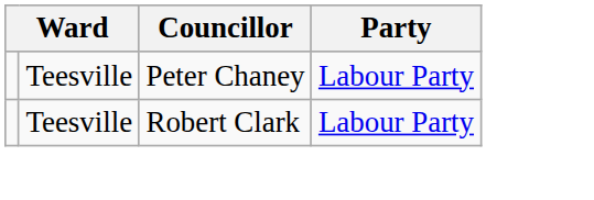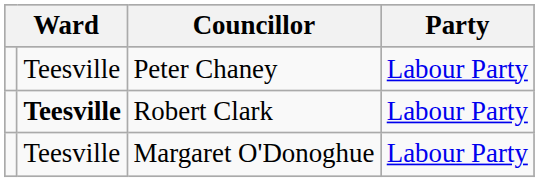Robert Clark | column 2: normal -> bold
+ row: Teesville | Margaret O'Donoghue | Labour Party
